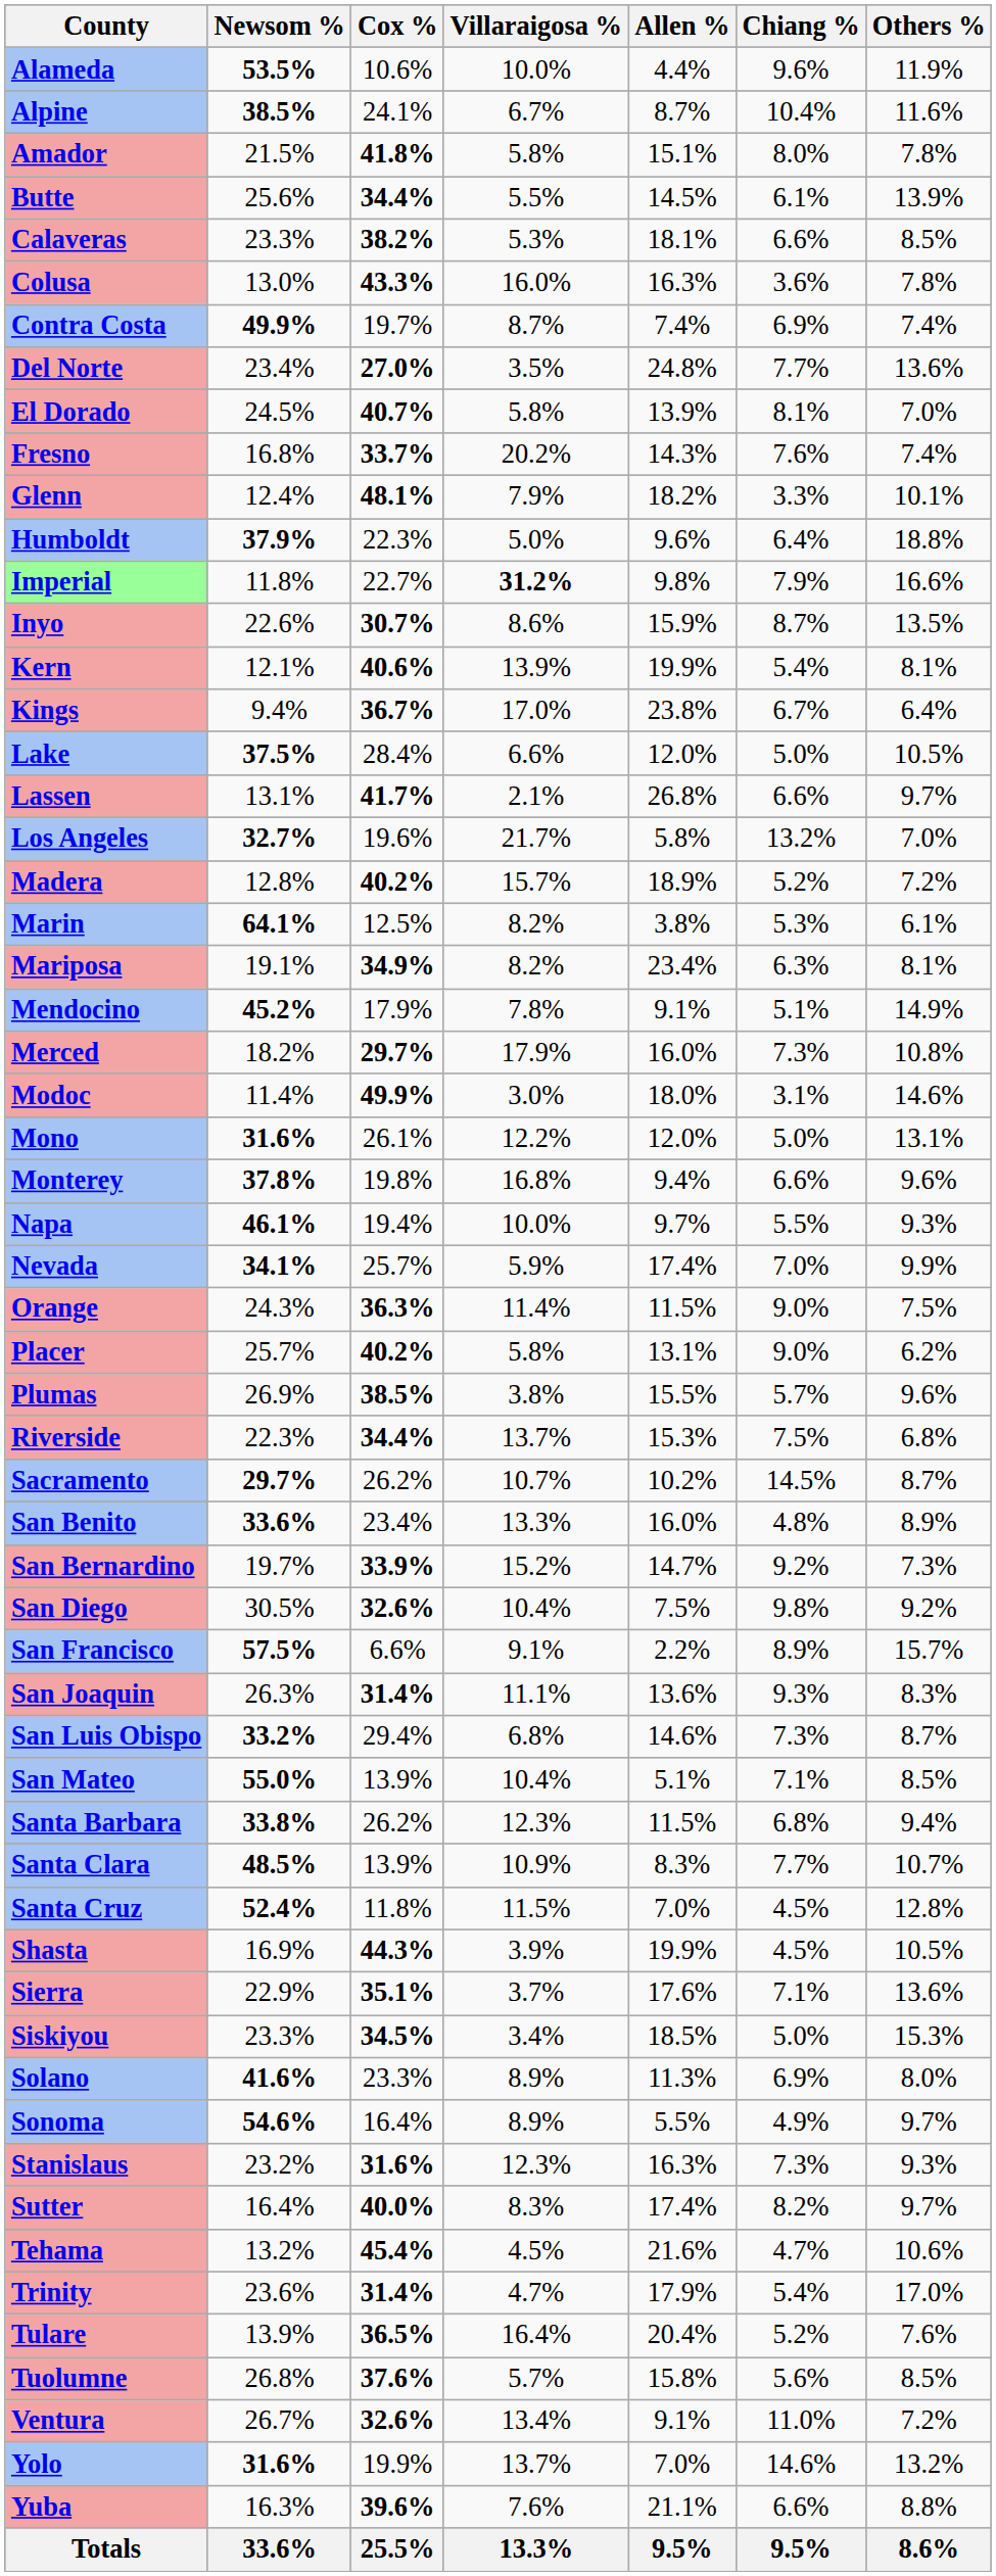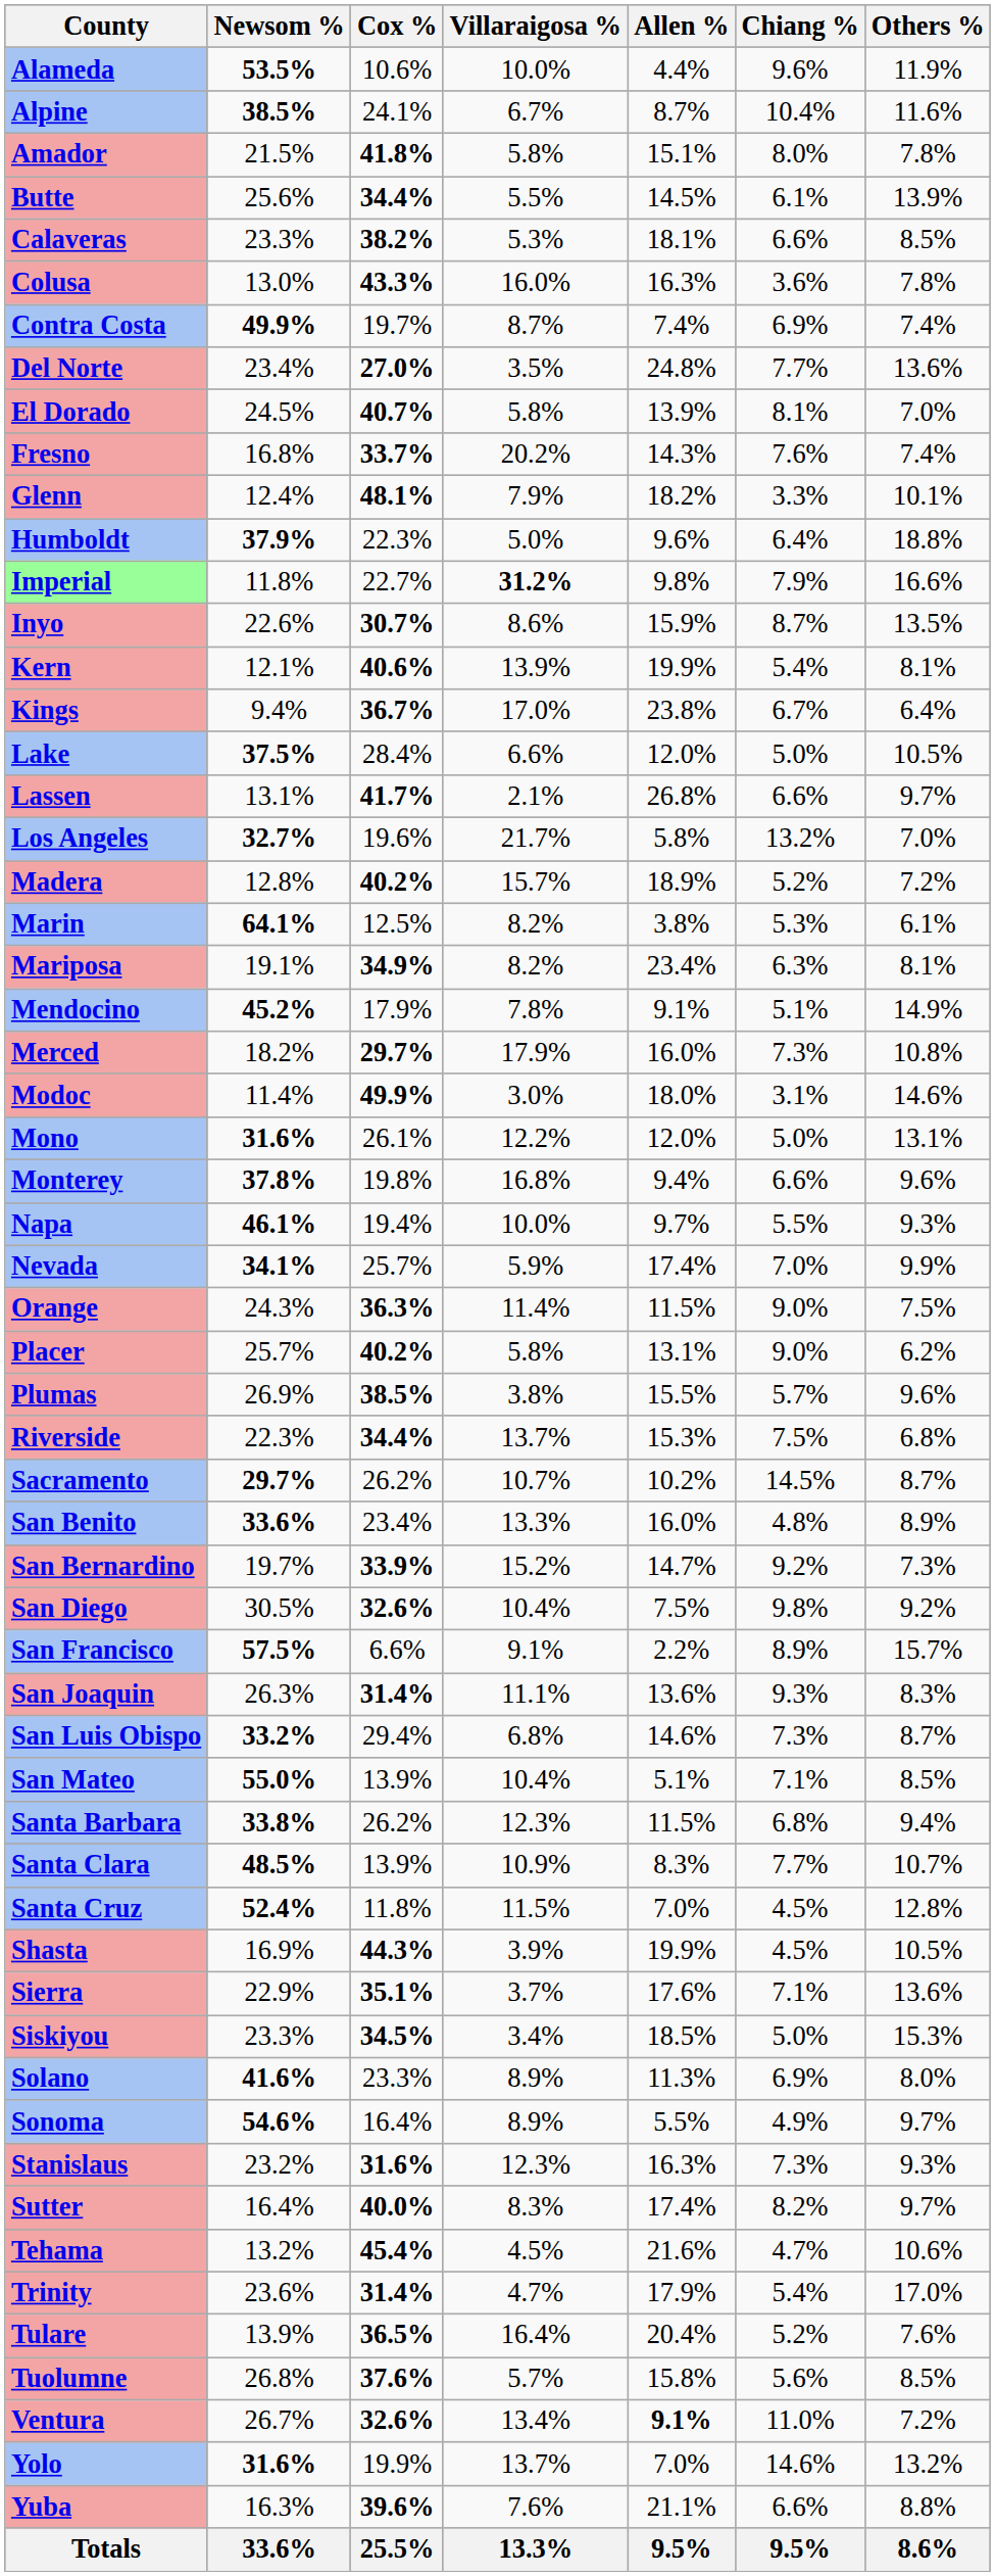Ventura | Allen %: normal -> bold
